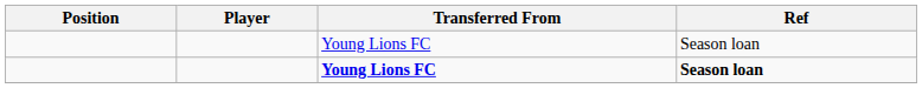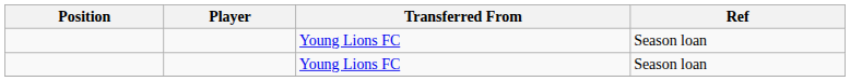row 3 | Transferred From: bold -> normal
row 3 | Ref: bold -> normal
